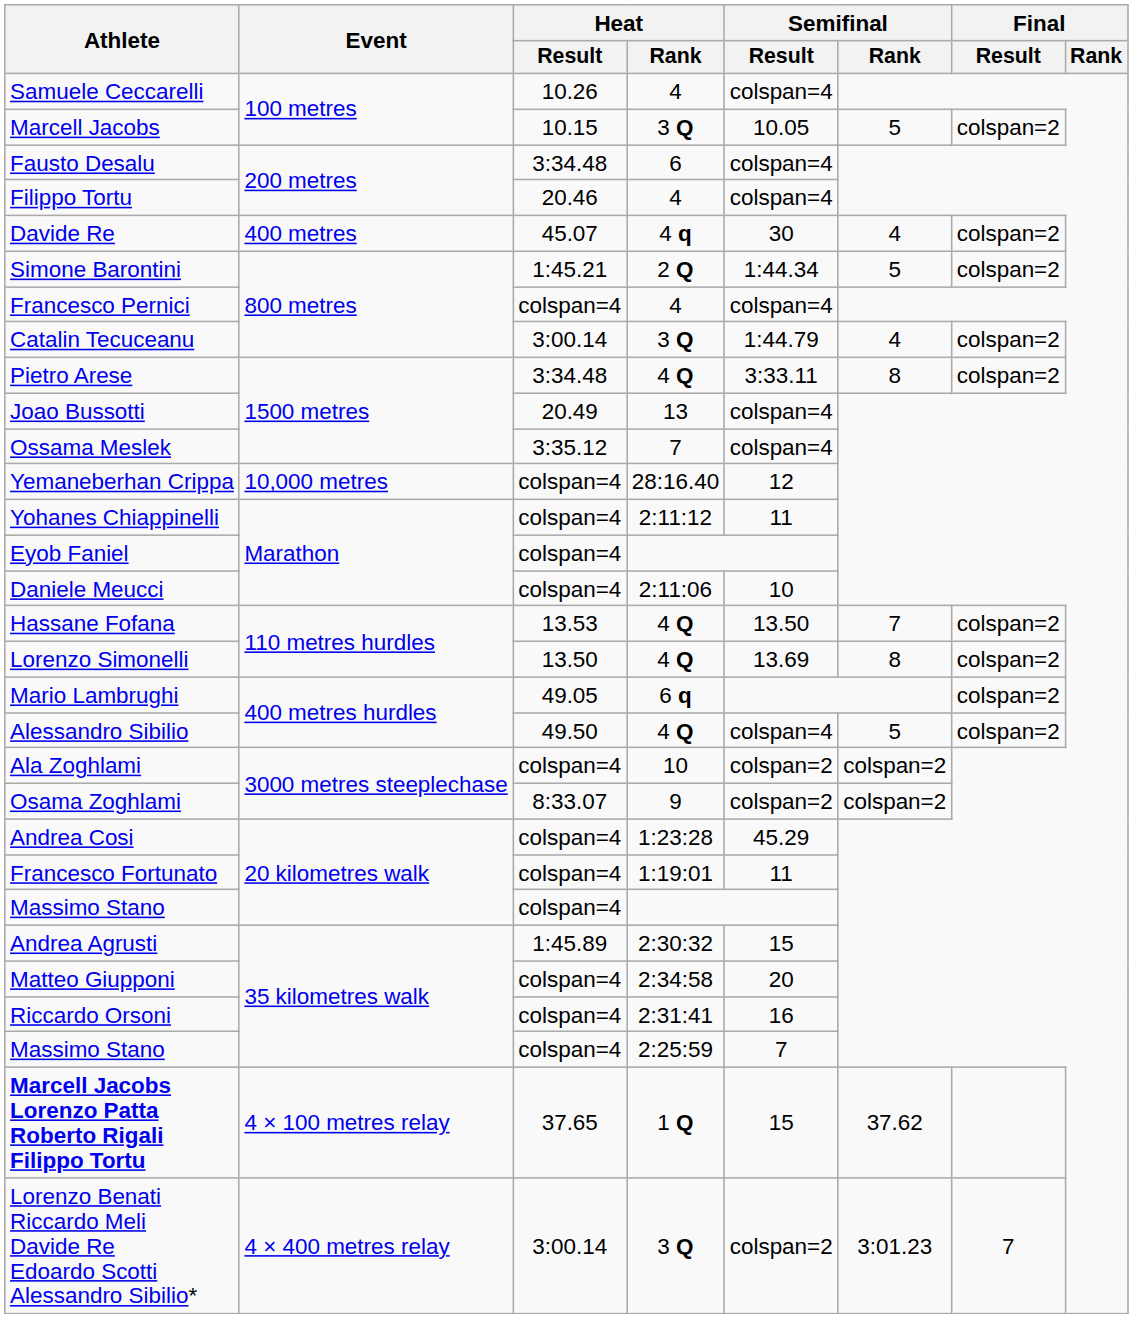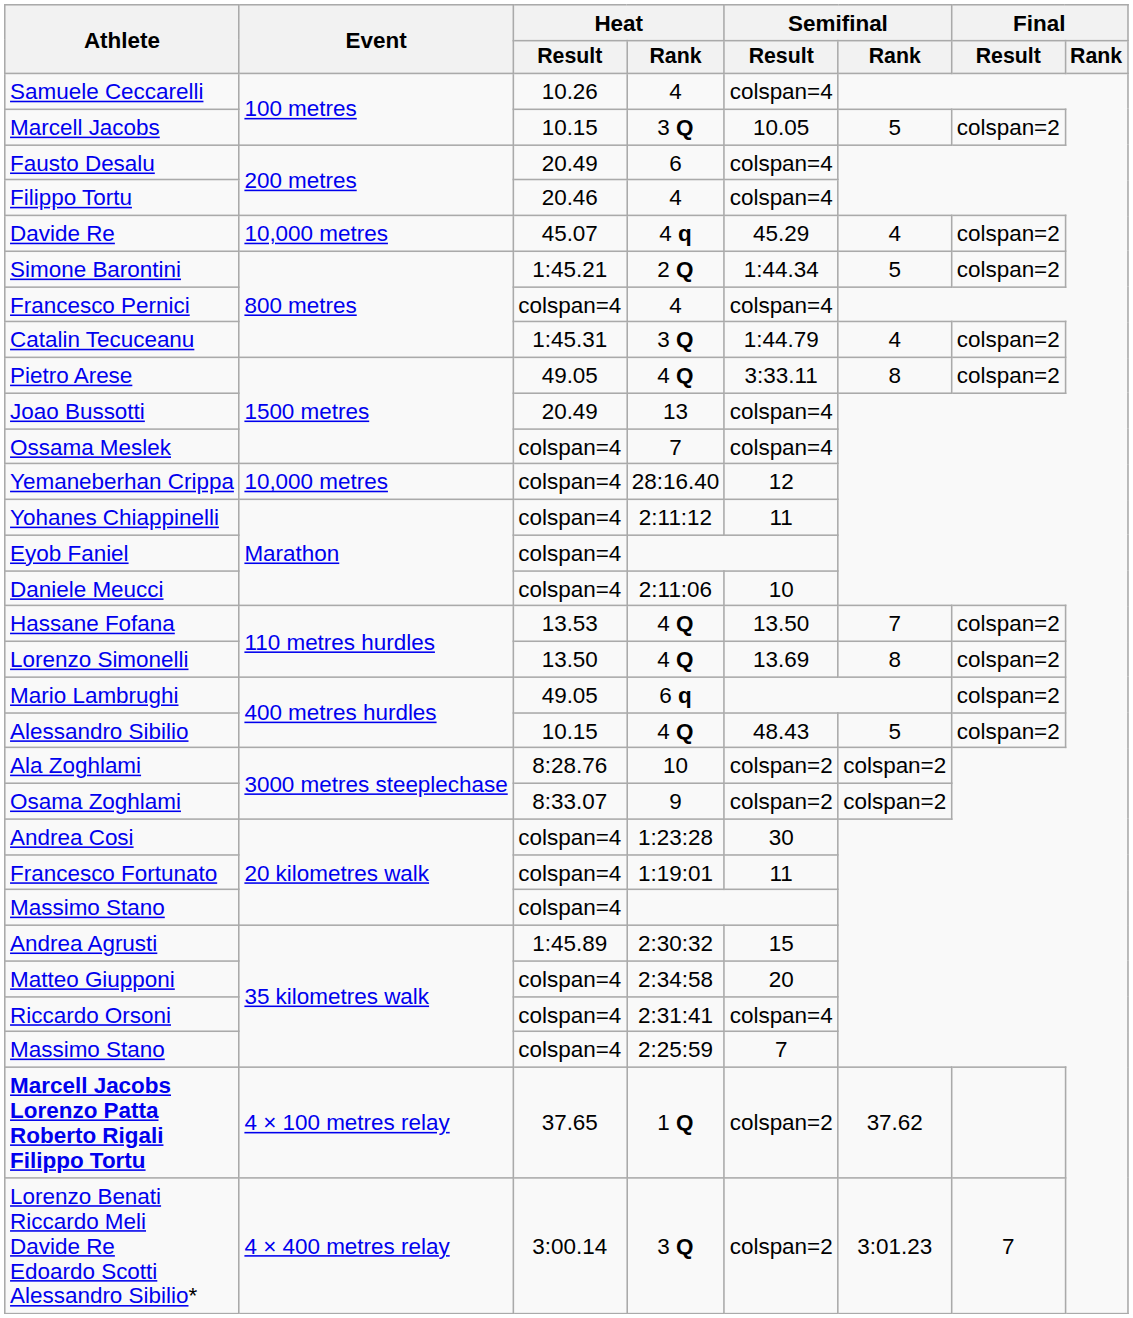Fausto Desalu | Heat / Result: 3:34.48 -> 20.49
Davide Re | Event: 400 metres -> 10,000 metres
Davide Re | Semifinal / Result: 30 -> 45.29
Catalin Tecuceanu | Heat / Result: 3:00.14 -> 1:45.31
Pietro Arese | Heat / Result: 3:34.48 -> 49.05
Ossama Meslek | Heat / Result: 3:35.12 -> colspan=4
Alessandro Sibilio | Heat / Result: 49.50 -> 10.15
Alessandro Sibilio | Semifinal / Result: colspan=4 -> 48.43
Ala Zoghlami | Heat / Result: colspan=4 -> 8:28.76
Andrea Cosi | Semifinal / Result: 45.29 -> 30
Riccardo Orsoni | Semifinal / Result: 16 -> colspan=4
Marcell Jacobs Lorenzo Patta Roberto Rigali Filippo Tortu | Semifinal / Result: 15 -> colspan=2
